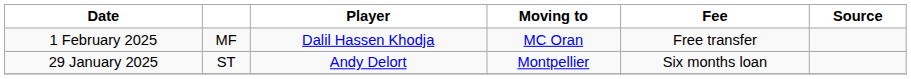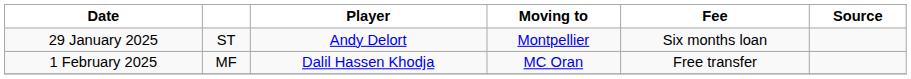rows swapped: 29 January 2025 <-> 1 February 2025
